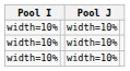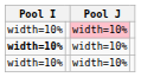row 2 | column 3: no background -> pink background
row 3 | column 1: normal -> bold
